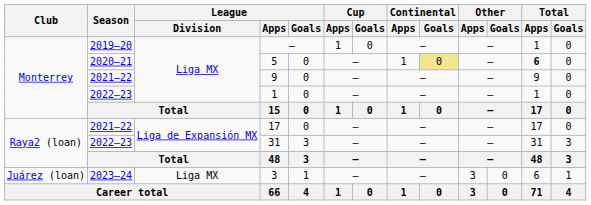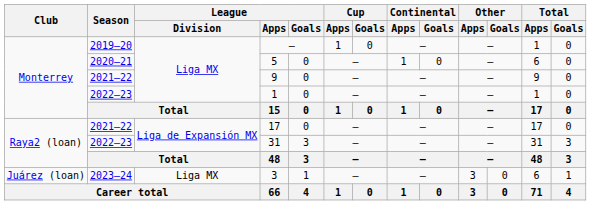5 | Continental / Goals: khaki background -> no background
5 | Total / Apps: bold -> normal
